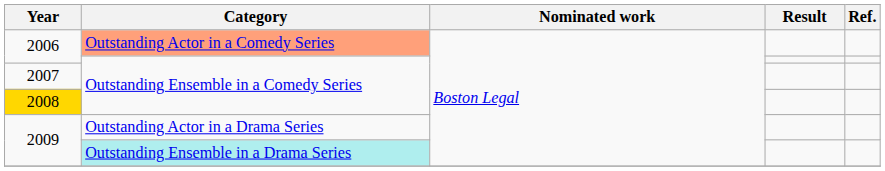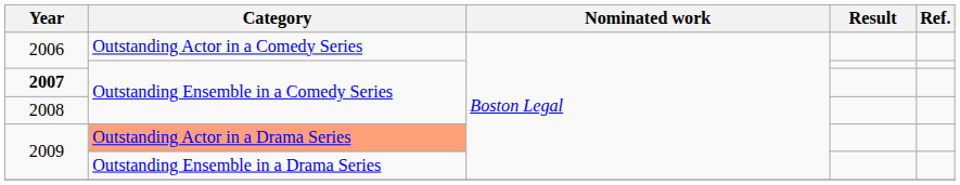2006 / Outstanding Actor in a Comedy Series | Category: lightsalmon background -> no background
2007 | Year: normal -> bold
2008 | Year: gold background -> no background
2009 / Outstanding Actor in a Drama Series | Category: no background -> lightsalmon background
2009 / Outstanding Ensemble in a Drama Series | Category: paleturquoise background -> no background
